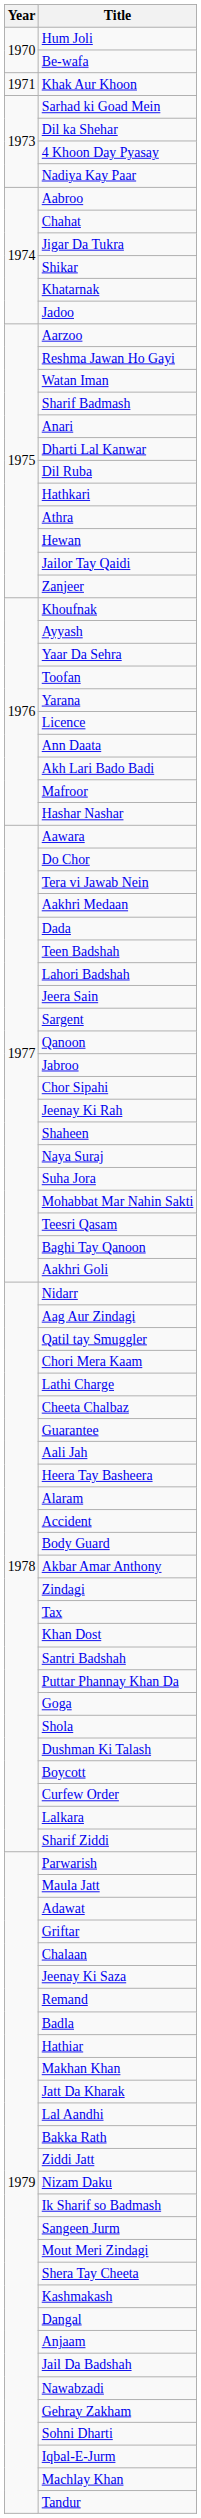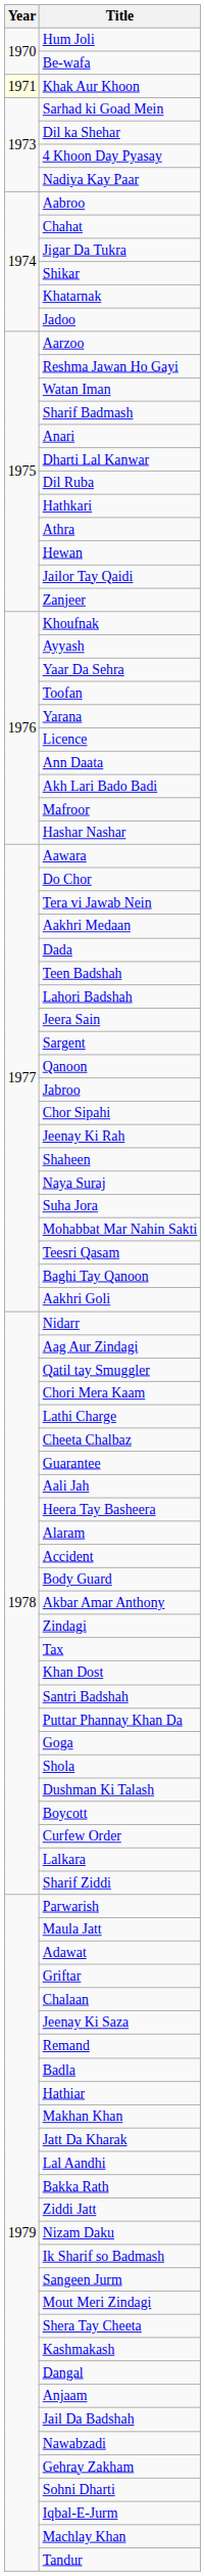Khak Aur Khoon | Year: no background -> lightyellow background
